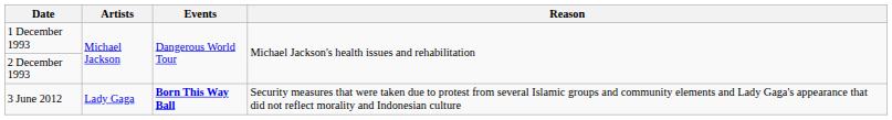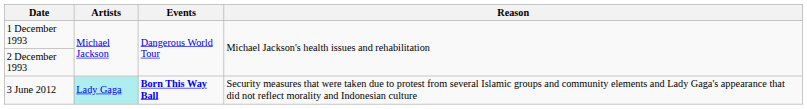3 June 2012 | Artists: no background -> paleturquoise background
